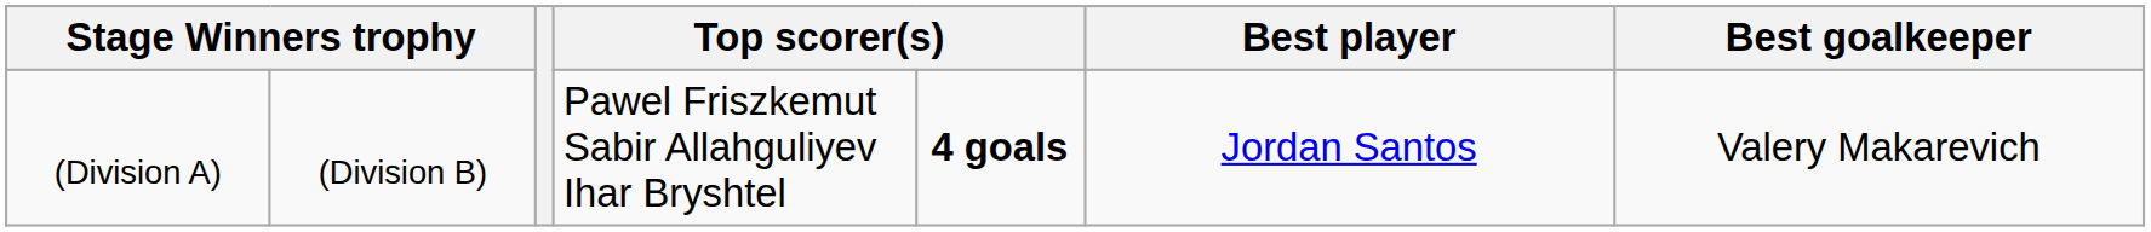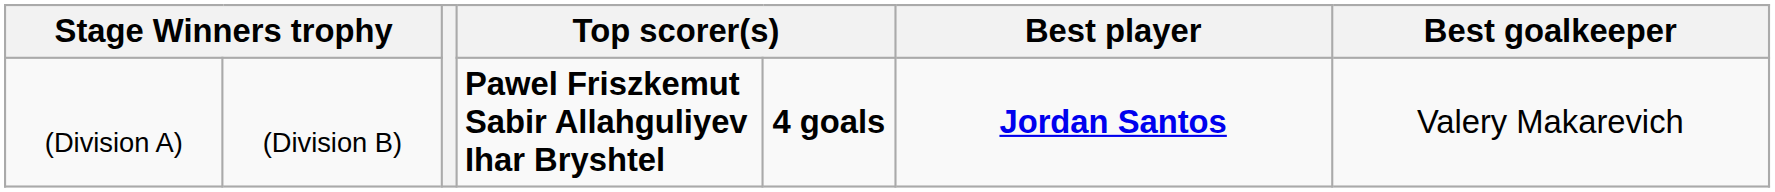(Division A) | column 4: normal -> bold
(Division A) | Best player: normal -> bold
